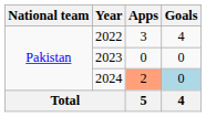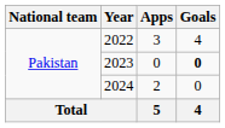2023 | Goals: normal -> bold
2024 | Apps: lightsalmon background -> no background
2024 | Goals: lightblue background -> no background
